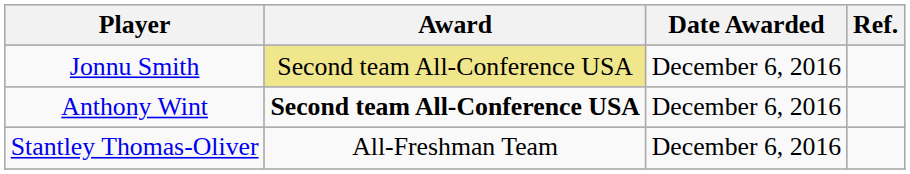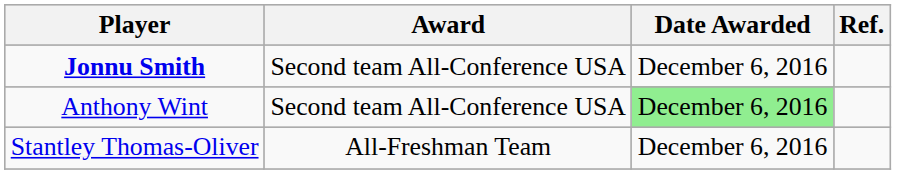row 2 | Player: normal -> bold
row 2 | Award: khaki background -> no background
row 3 | Award: bold -> normal
row 3 | Date Awarded: no background -> lightgreen background
